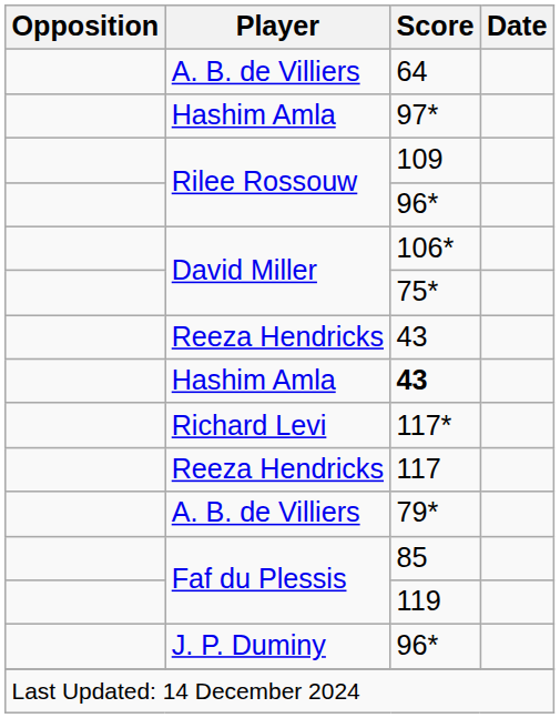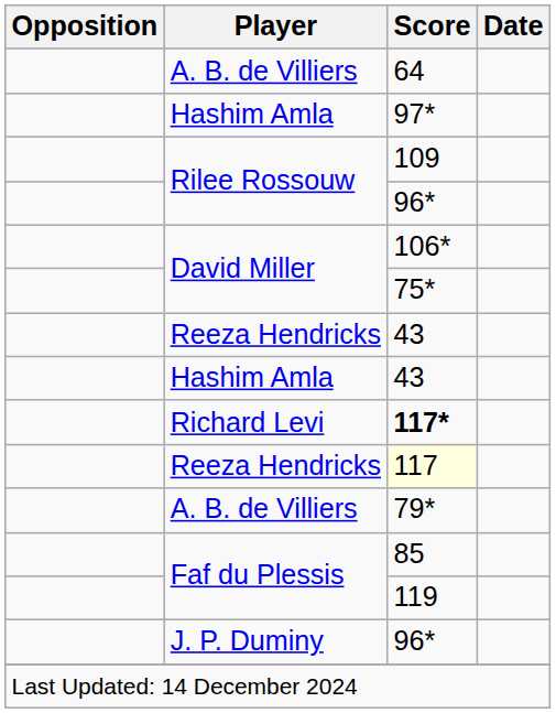Hashim Amla / 43 | Score: bold -> normal
117* | Score: normal -> bold
117 | Score: no background -> lightyellow background
